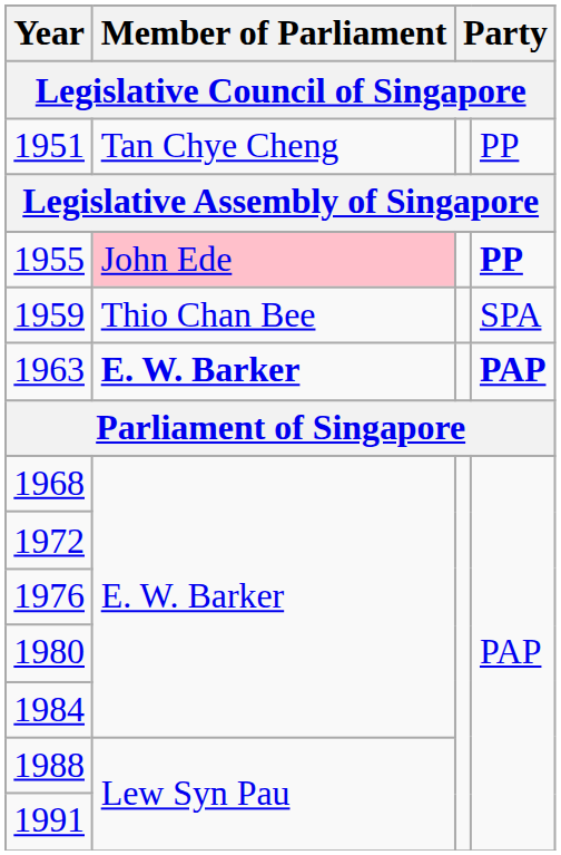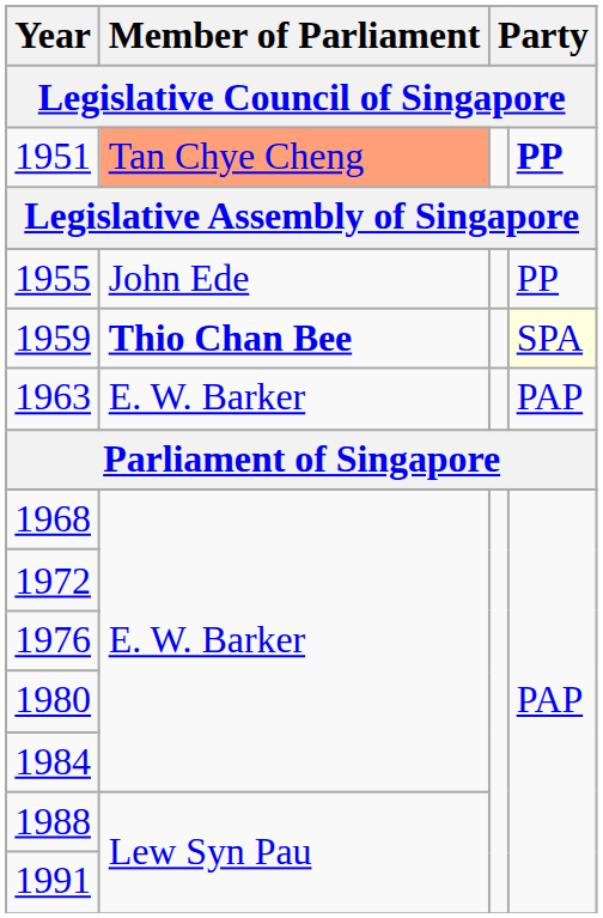1951 | Member of Parliament: no background -> lightsalmon background
1951 | column 4: normal -> bold
1955 | Member of Parliament: pink background -> no background
1955 | column 4: bold -> normal
1959 | Member of Parliament: normal -> bold
1959 | column 4: no background -> lightyellow background
1963 | Member of Parliament: bold -> normal
1963 | column 4: bold -> normal
